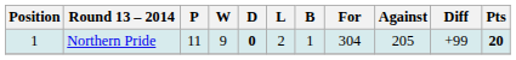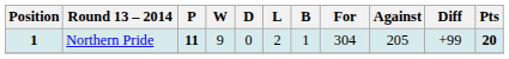Northern Pride | Position: normal -> bold
Northern Pride | P: normal -> bold
Northern Pride | D: bold -> normal
